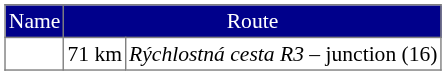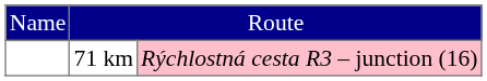71 km | column 3: no background -> pink background
